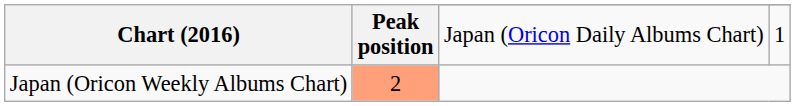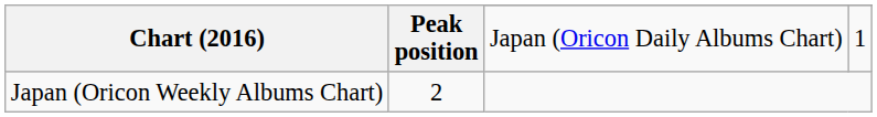Japan (Oricon Weekly Albums Chart) | Peak position: lightsalmon background -> no background
